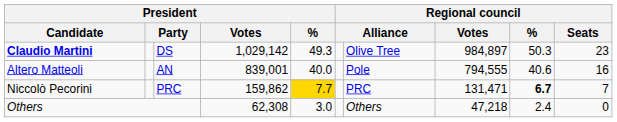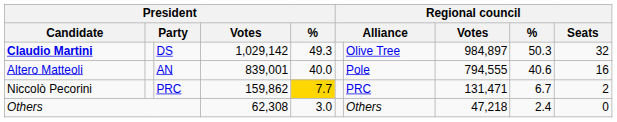Claudio Martini | Regional council / Seats: 23 -> 32
Niccolò Pecorini | Regional council / %: bold -> normal
Niccolò Pecorini | Regional council / Seats: 7 -> 2
